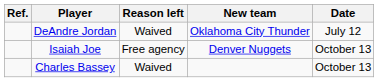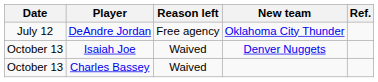columns swapped: Date <-> Ref.
DeAndre Jordan | Reason left: Waived -> Free agency
Isaiah Joe | Reason left: Free agency -> Waived
